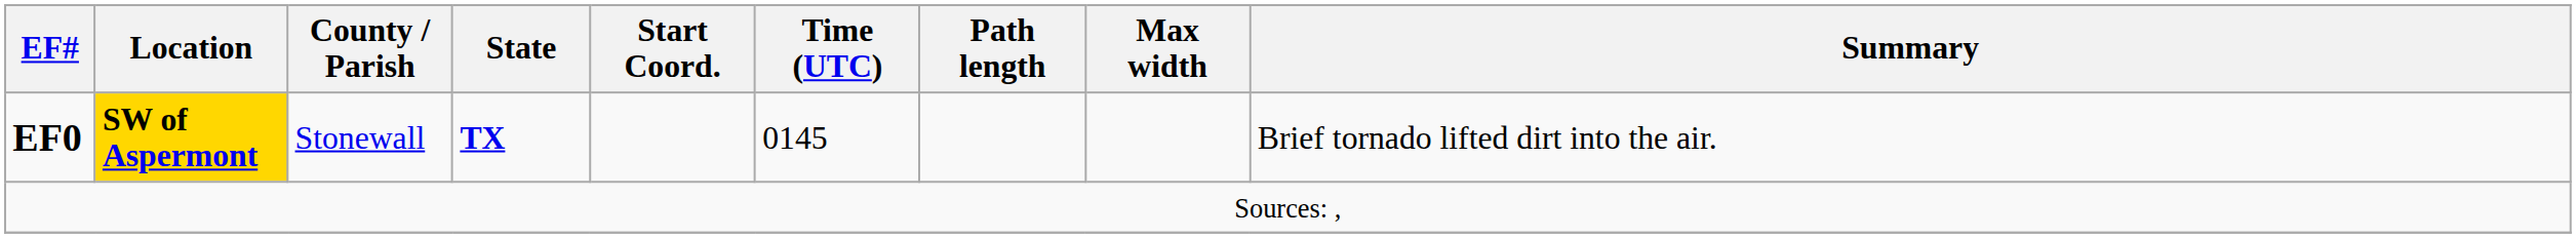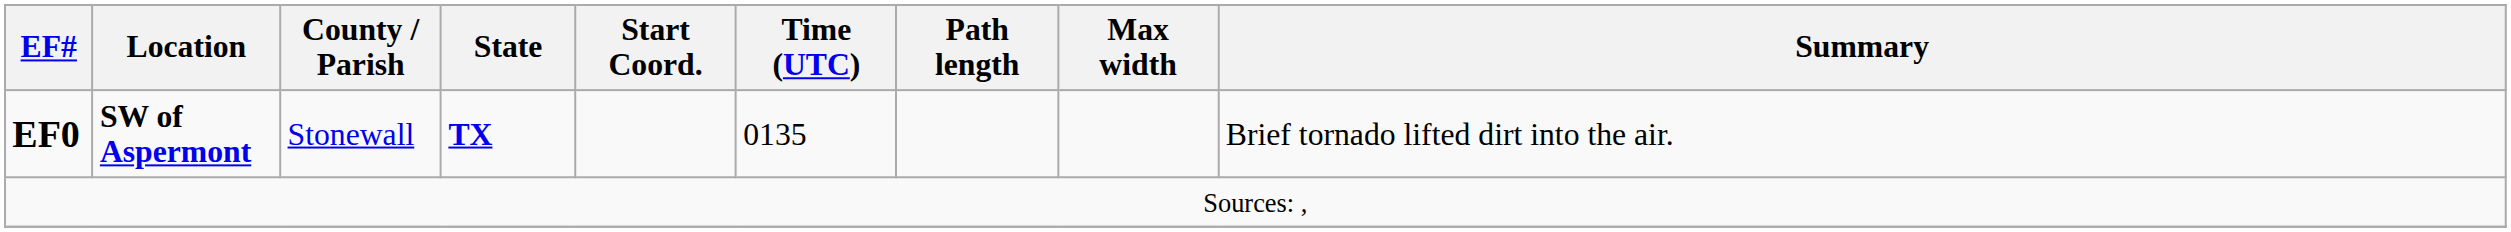EF0 | Location: gold background -> no background
EF0 | Time (UTC): 0145 -> 0135
